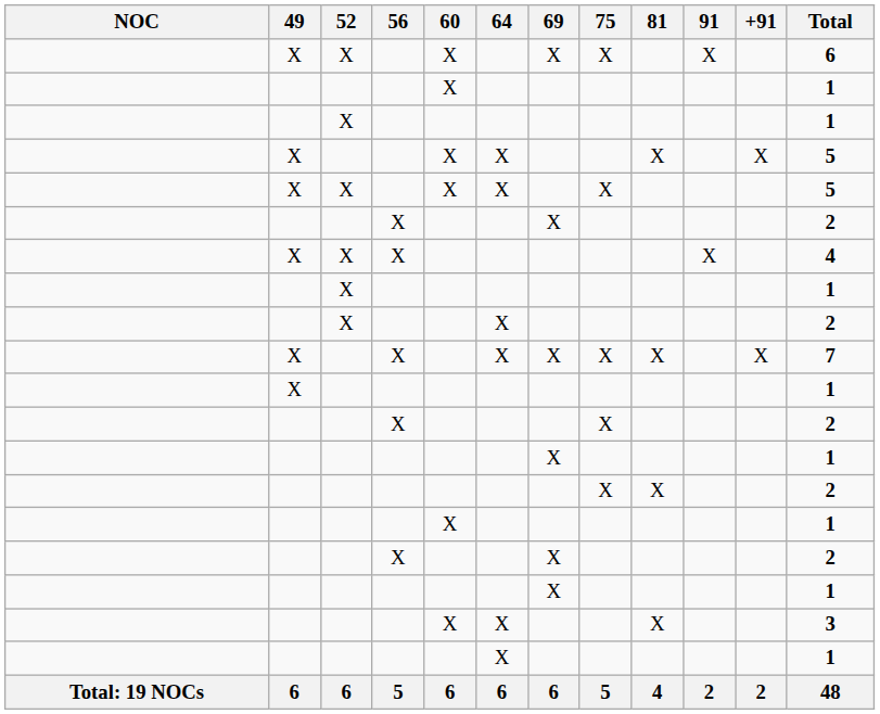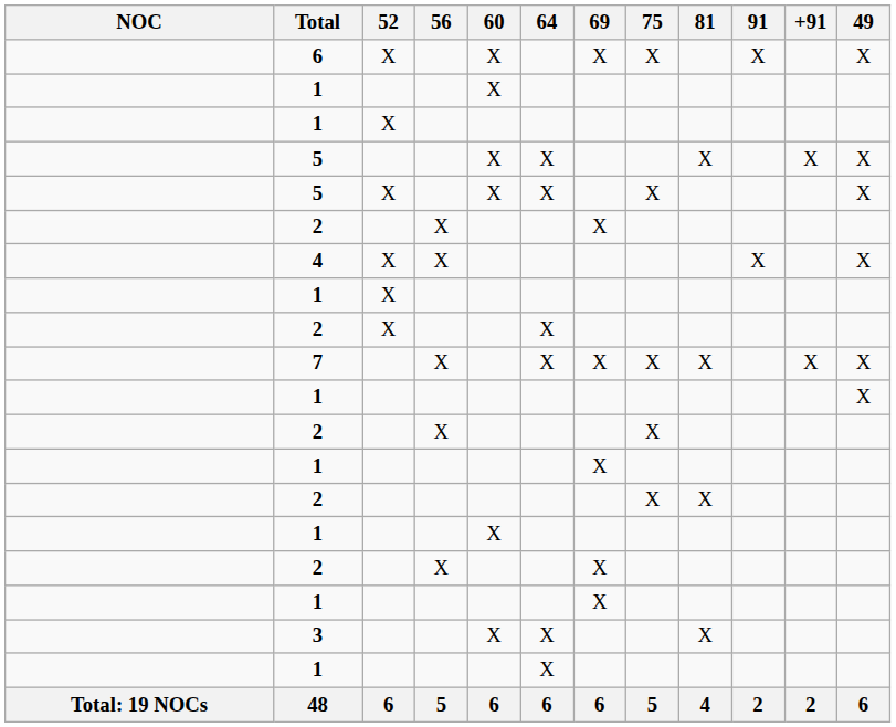columns swapped: 49 <-> Total
